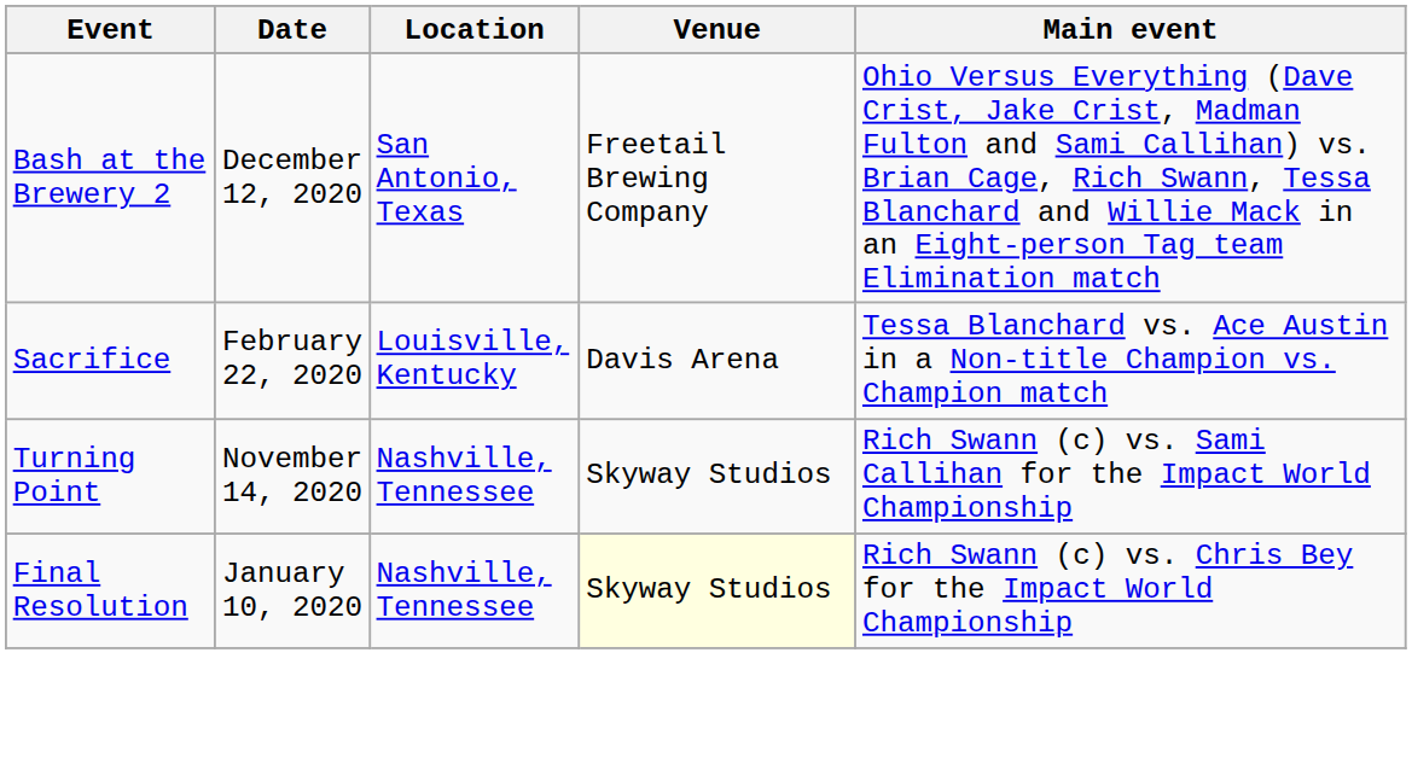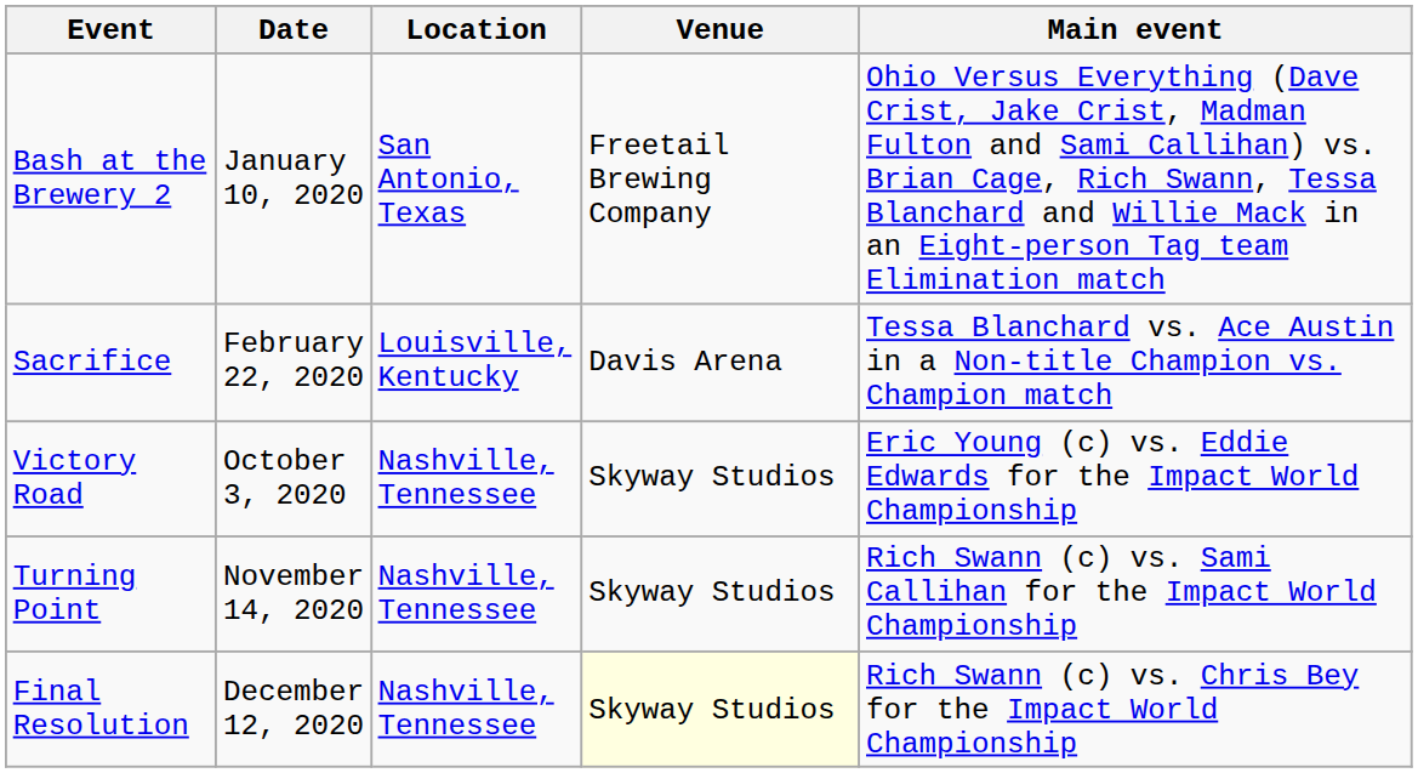Bash at the Brewery 2 | Date: December 12, 2020 -> January 10, 2020
+ row: Victory Road | October 3, 2020 | Nashville, Tennessee | Skyway Studios | Eric Young (c) vs. Eddie Edwards for the Impact World Championship
Final Resolution | Date: January 10, 2020 -> December 12, 2020
